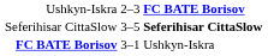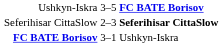row 1 | column 2: 2–3 -> 3–5
row 2 | column 2: 3–5 -> 2–3
